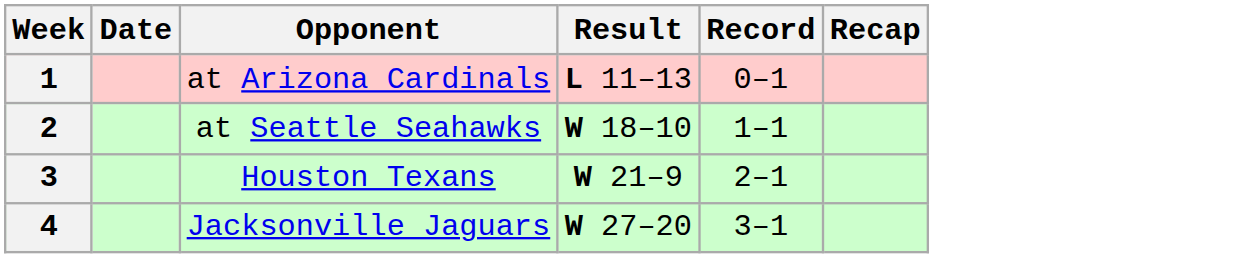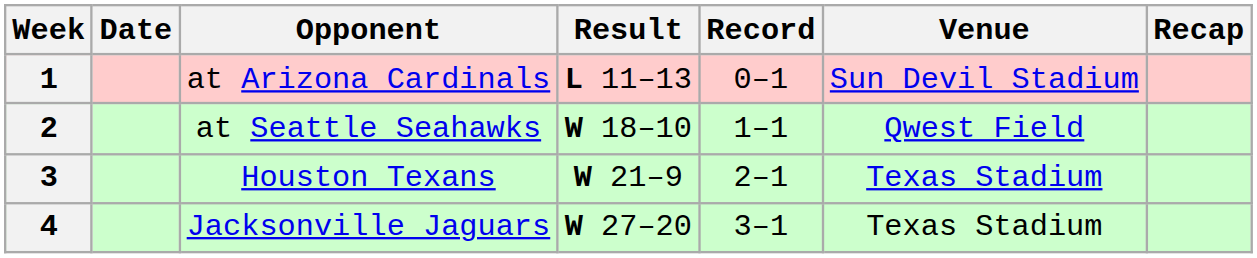+ column: Venue | Sun Devil Stadium | Qwest Field | Texas Stadium | Texas Stadium
